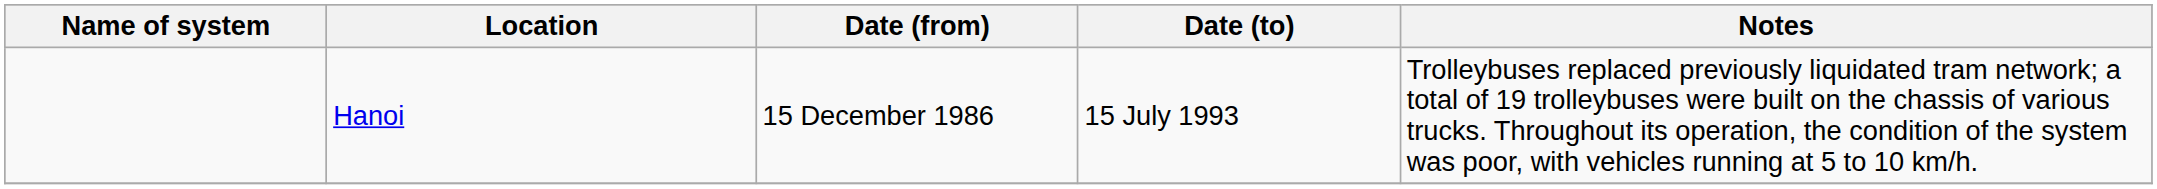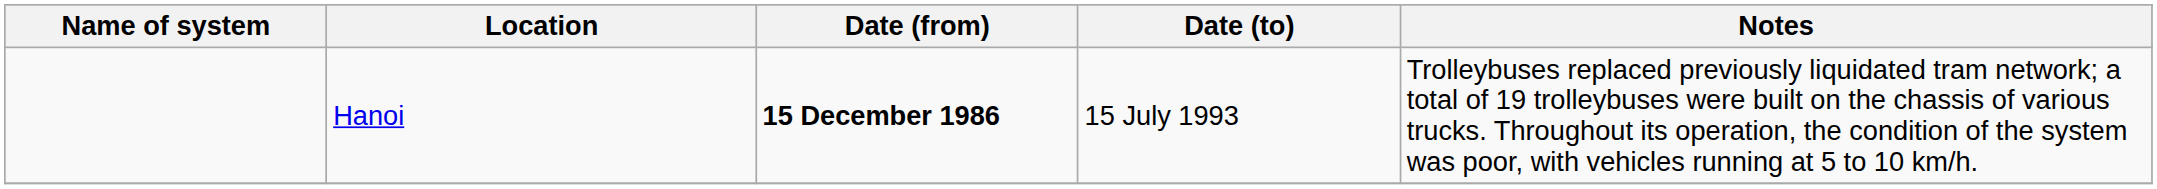Hanoi | Date (from): normal -> bold
